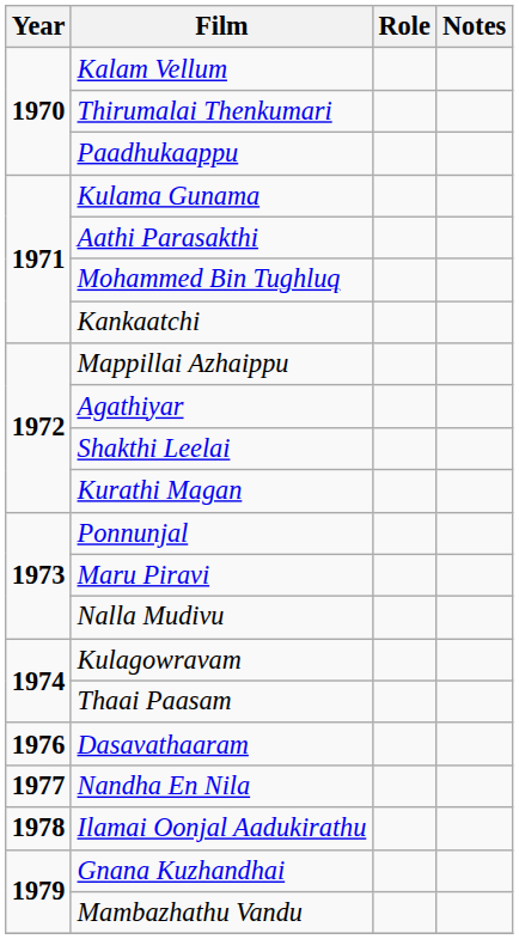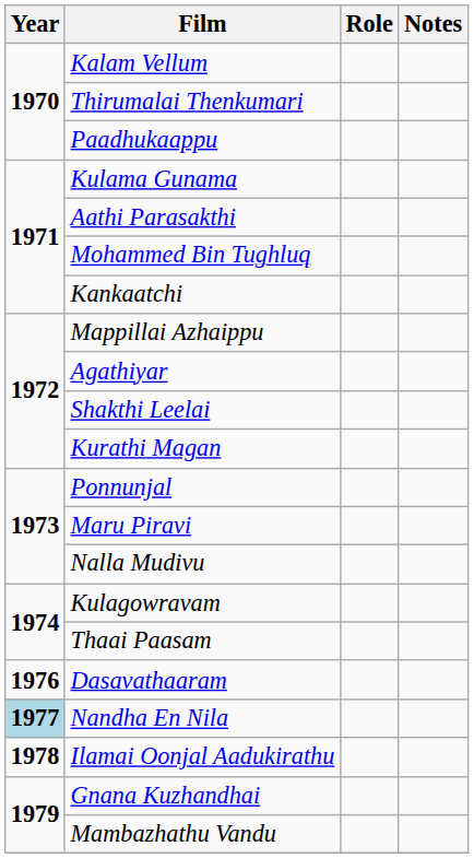Nandha En Nila | Year: no background -> lightblue background
